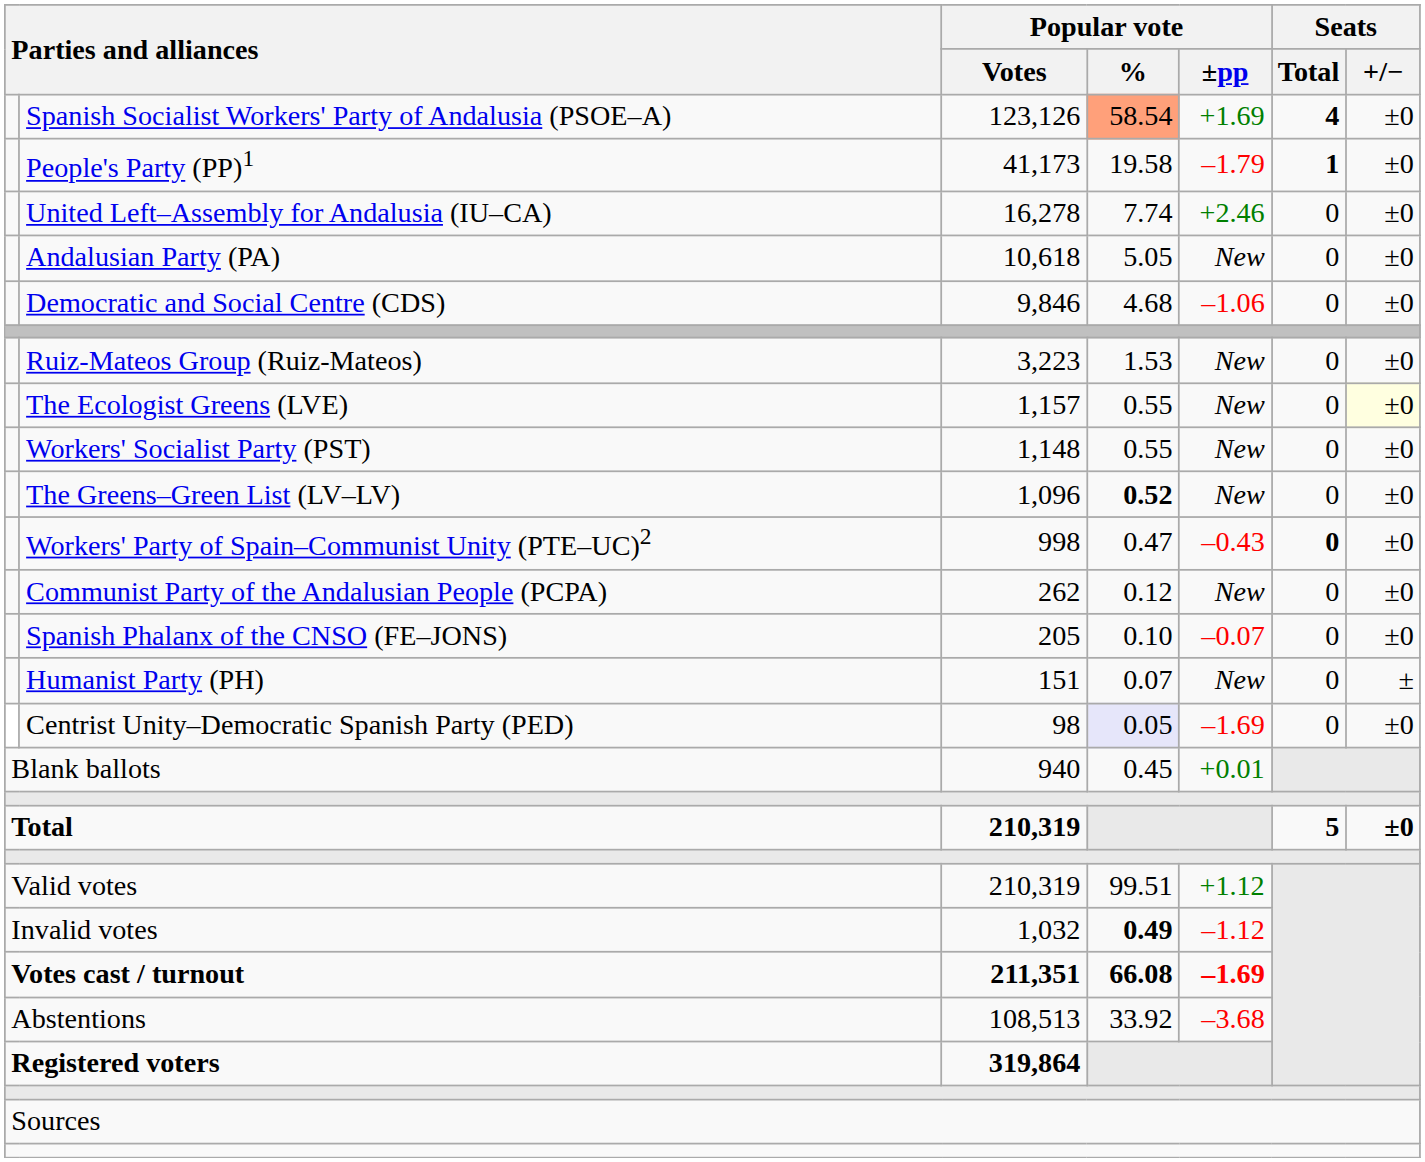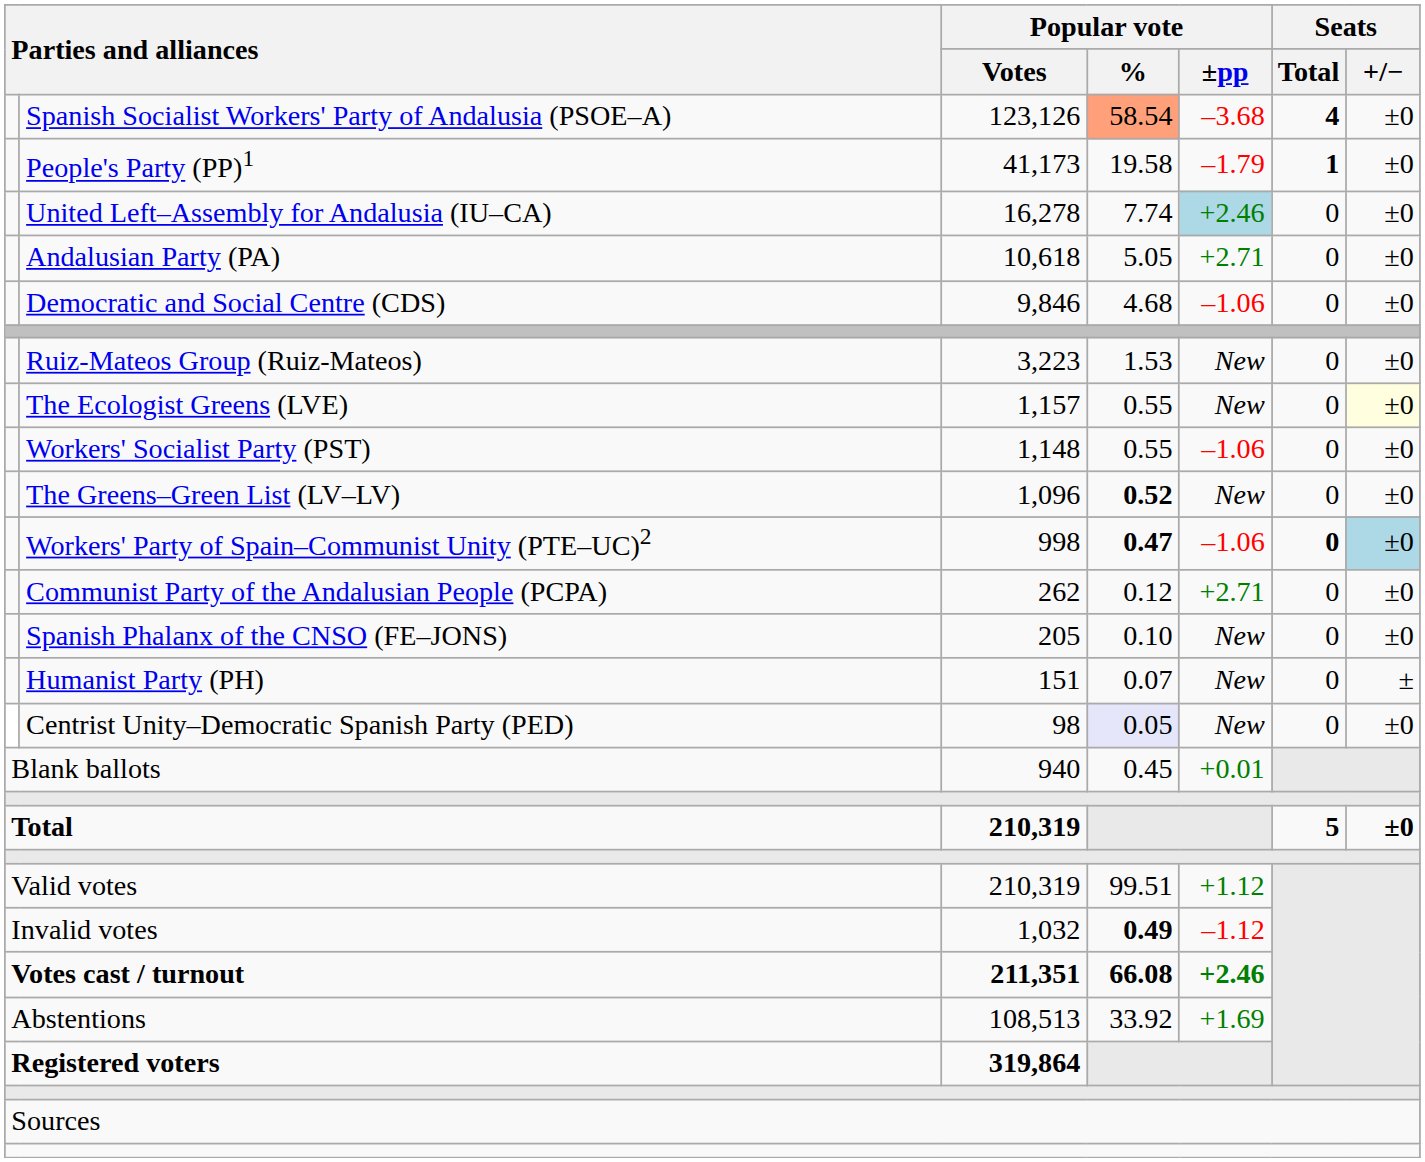Spanish Socialist Workers' Party of Andalusia (PSOE–A) | Popular vote / ±pp: +1.69 -> –3.68
United Left–Assembly for Andalusia (IU–CA) | Popular vote / ±pp: no background -> lightblue background
Andalusian Party (PA) | Popular vote / ±pp: New -> +2.71
Workers' Socialist Party (PST) | Popular vote / ±pp: New -> –1.06
Workers' Party of Spain–Communist Unity (PTE–UC)2 | Popular vote / %: normal -> bold
Workers' Party of Spain–Communist Unity (PTE–UC)2 | Popular vote / ±pp: –0.43 -> –1.06
Workers' Party of Spain–Communist Unity (PTE–UC)2 | Seats / +/−: no background -> lightblue background
Communist Party of the Andalusian People (PCPA) | Popular vote / ±pp: New -> +2.71
Spanish Phalanx of the CNSO (FE–JONS) | Popular vote / ±pp: –0.07 -> New
Centrist Unity–Democratic Spanish Party (PED) | Popular vote / ±pp: –1.69 -> New
Votes cast / turnout | Popular vote / ±pp: –1.69 -> +2.46
Abstentions | Popular vote / ±pp: –3.68 -> +1.69
